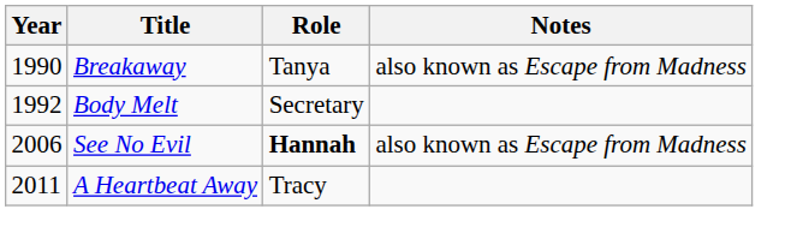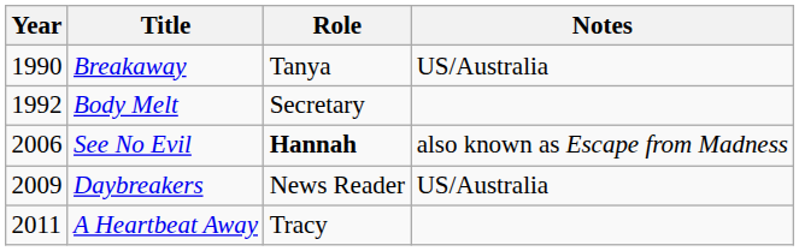Breakaway | Notes: also known as Escape from Madness -> US/Australia
+ row: 2009 | Daybreakers | News Reader | US/Australia
